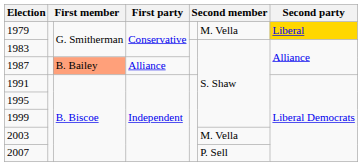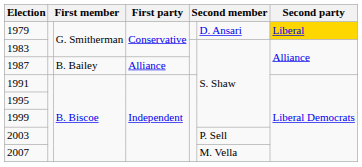1979 | column 6: M. Vella -> D. Ansari
1987 | column 3: lightsalmon background -> no background
2003 | column 6: M. Vella -> P. Sell
2007 | column 6: P. Sell -> M. Vella
